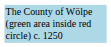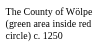row 1 | column 1: lightblue background -> no background
